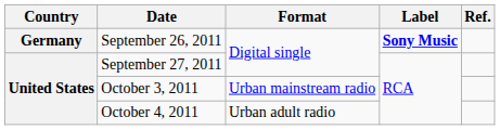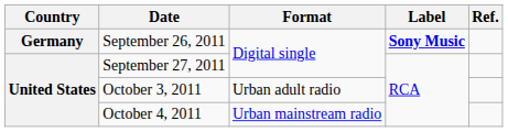October 3, 2011 | Format: Urban mainstream radio -> Urban adult radio
October 4, 2011 | Format: Urban adult radio -> Urban mainstream radio
